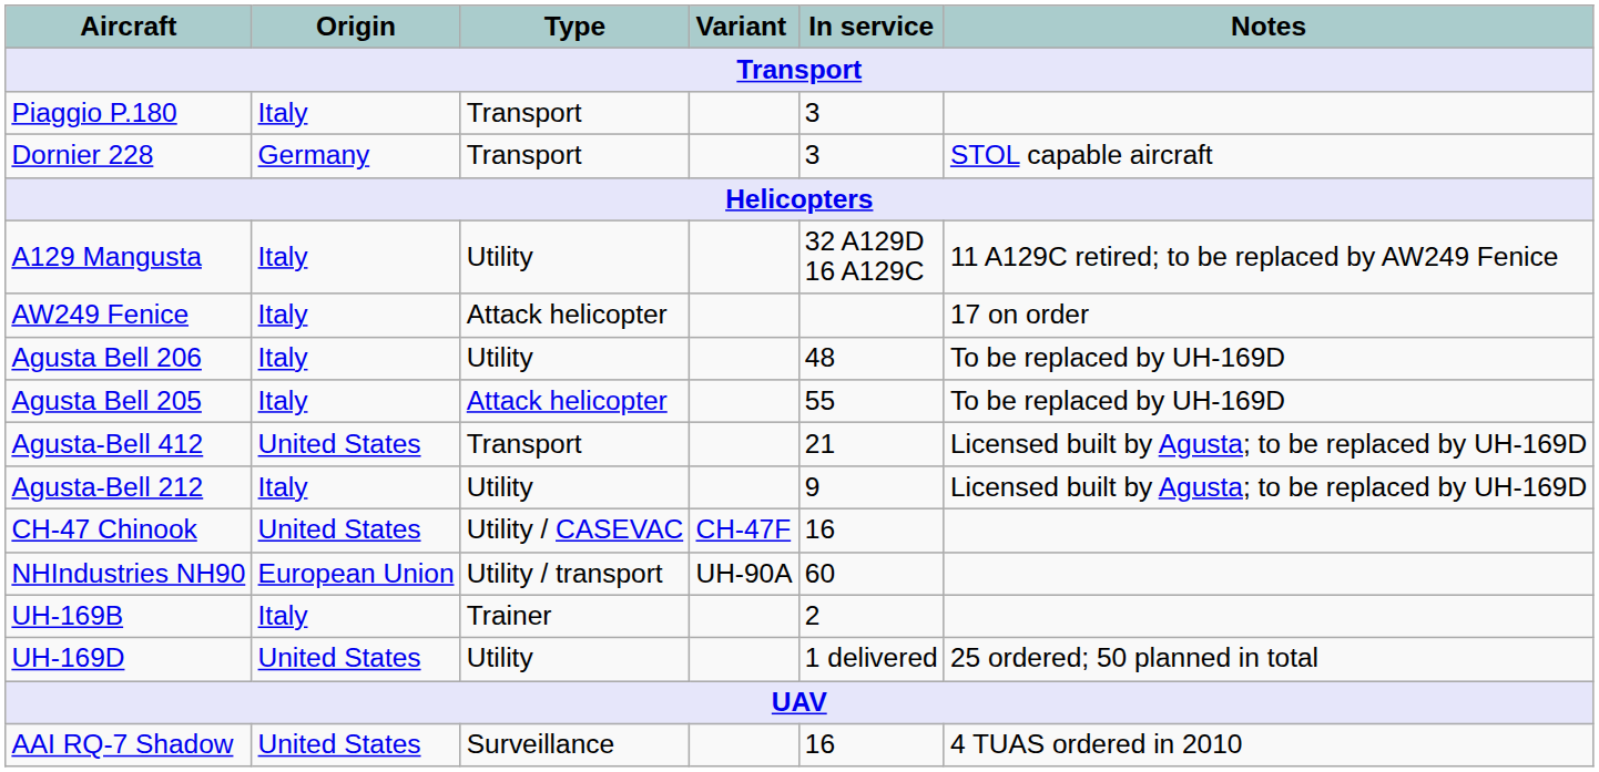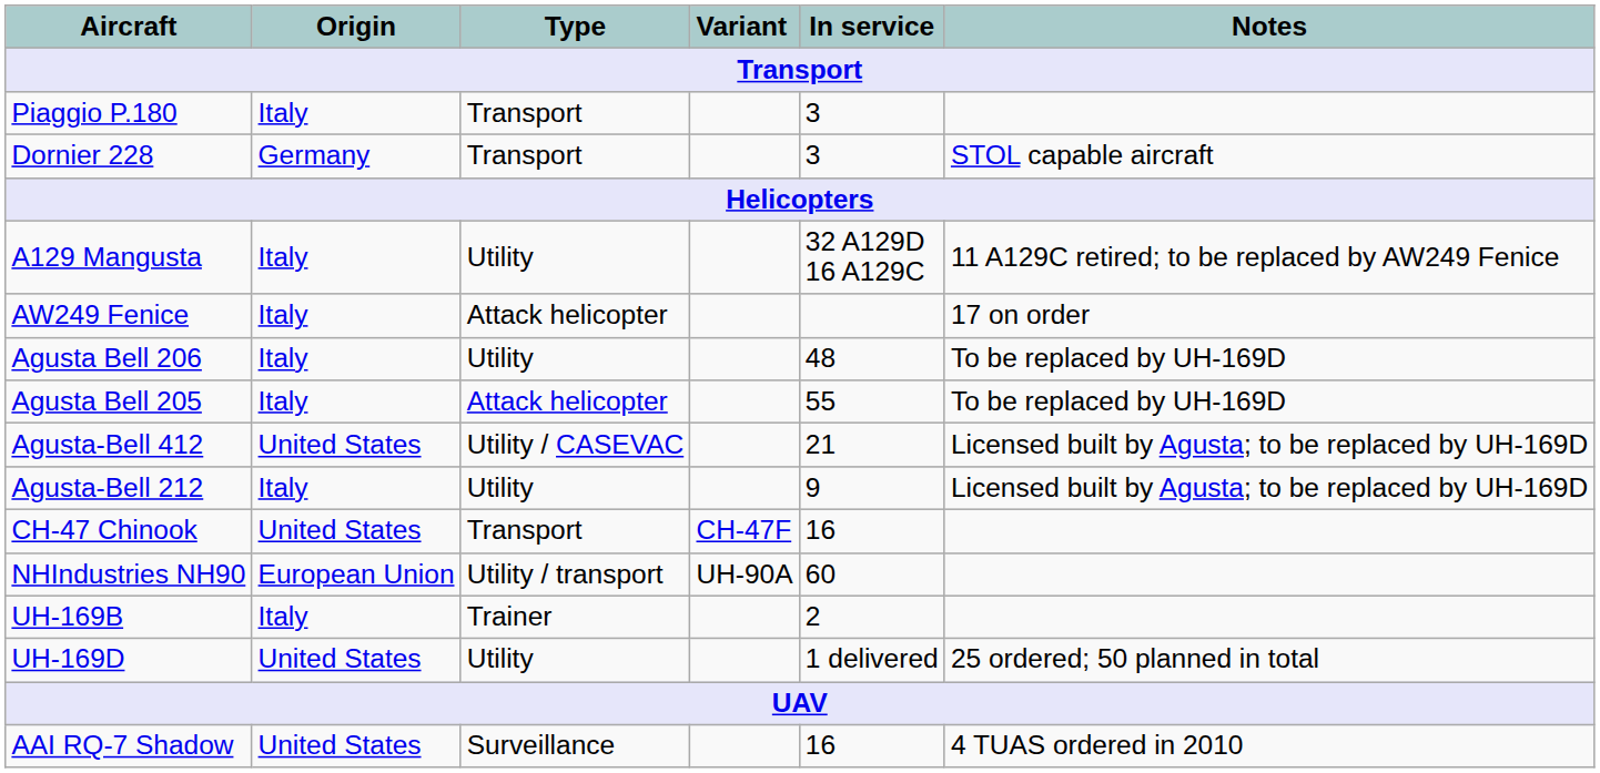Agusta-Bell 412 | Type / Transport: Transport -> Utility / CASEVAC
CH-47 Chinook | Type / Transport: Utility / CASEVAC -> Transport
